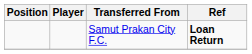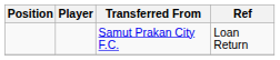Samut Prakan City F.C. | Ref: bold -> normal
